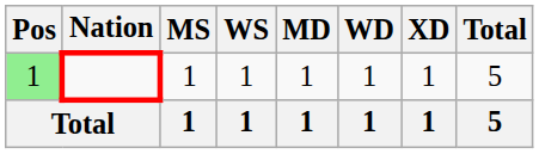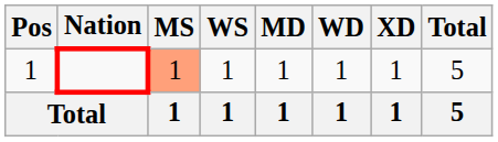row 2 | Pos: lightgreen background -> no background
row 2 | MS: no background -> lightsalmon background
